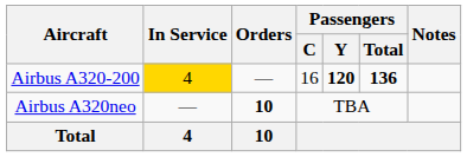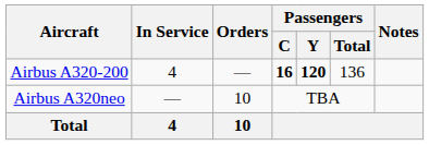Airbus A320-200 | In Service: gold background -> no background
Airbus A320-200 | Passengers / C: normal -> bold
Airbus A320-200 | Passengers / Total: bold -> normal
Airbus A320neo | Orders: bold -> normal
